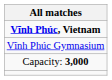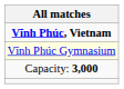row 3 | column 1: no background -> lightyellow background
